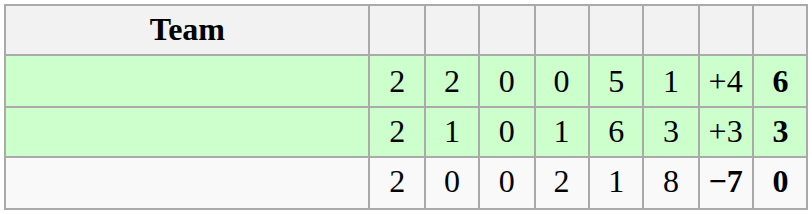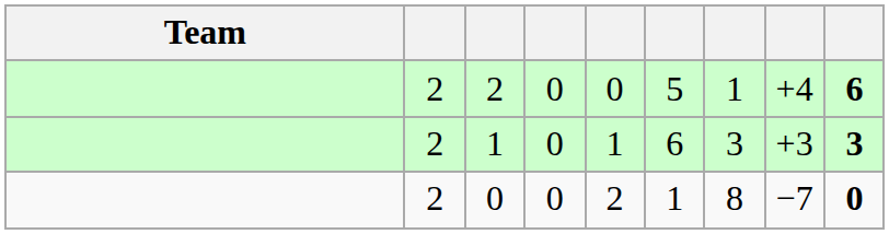row 4 | column 8: bold -> normal
